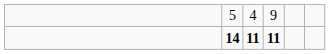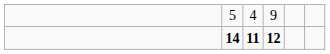row 2 | column 4: 11 -> 12
